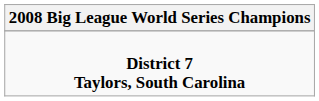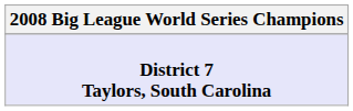row 2 | column 1: no background -> lavender background
